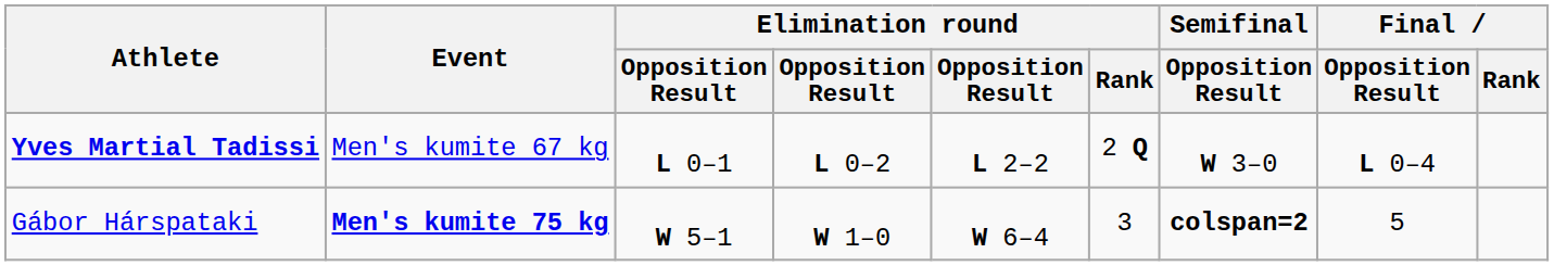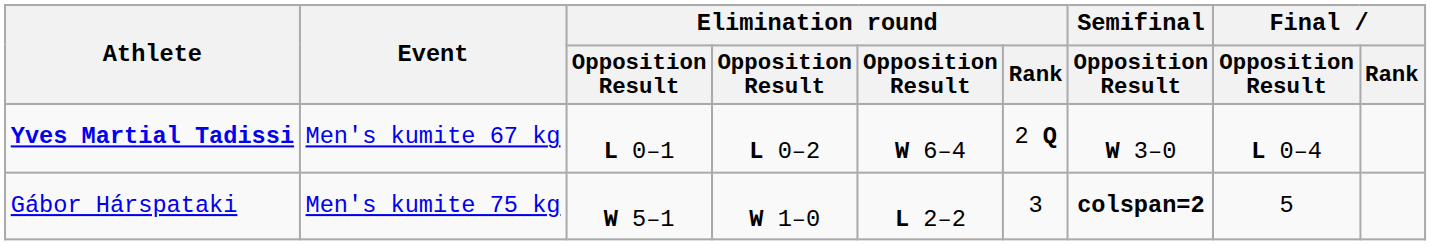Yves Martial Tadissi | column 5: L 2–2 -> W 6–4
Gábor Hárspataki | Event: bold -> normal
Gábor Hárspataki | column 5: W 6–4 -> L 2–2
